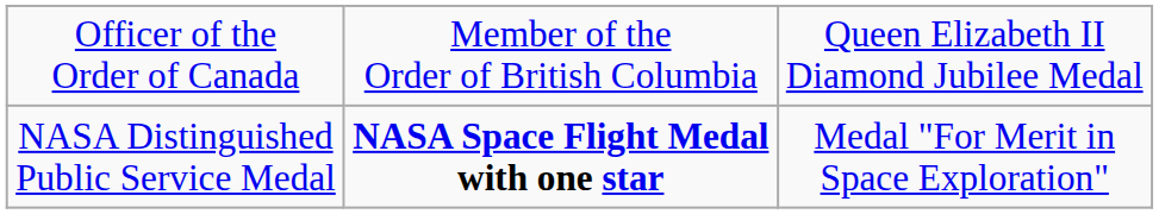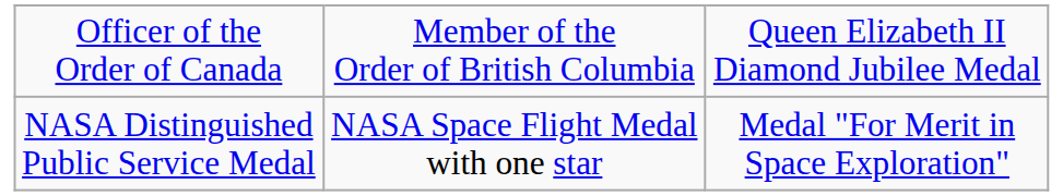NASA Distinguished Public Service Medal | column 2: bold -> normal
